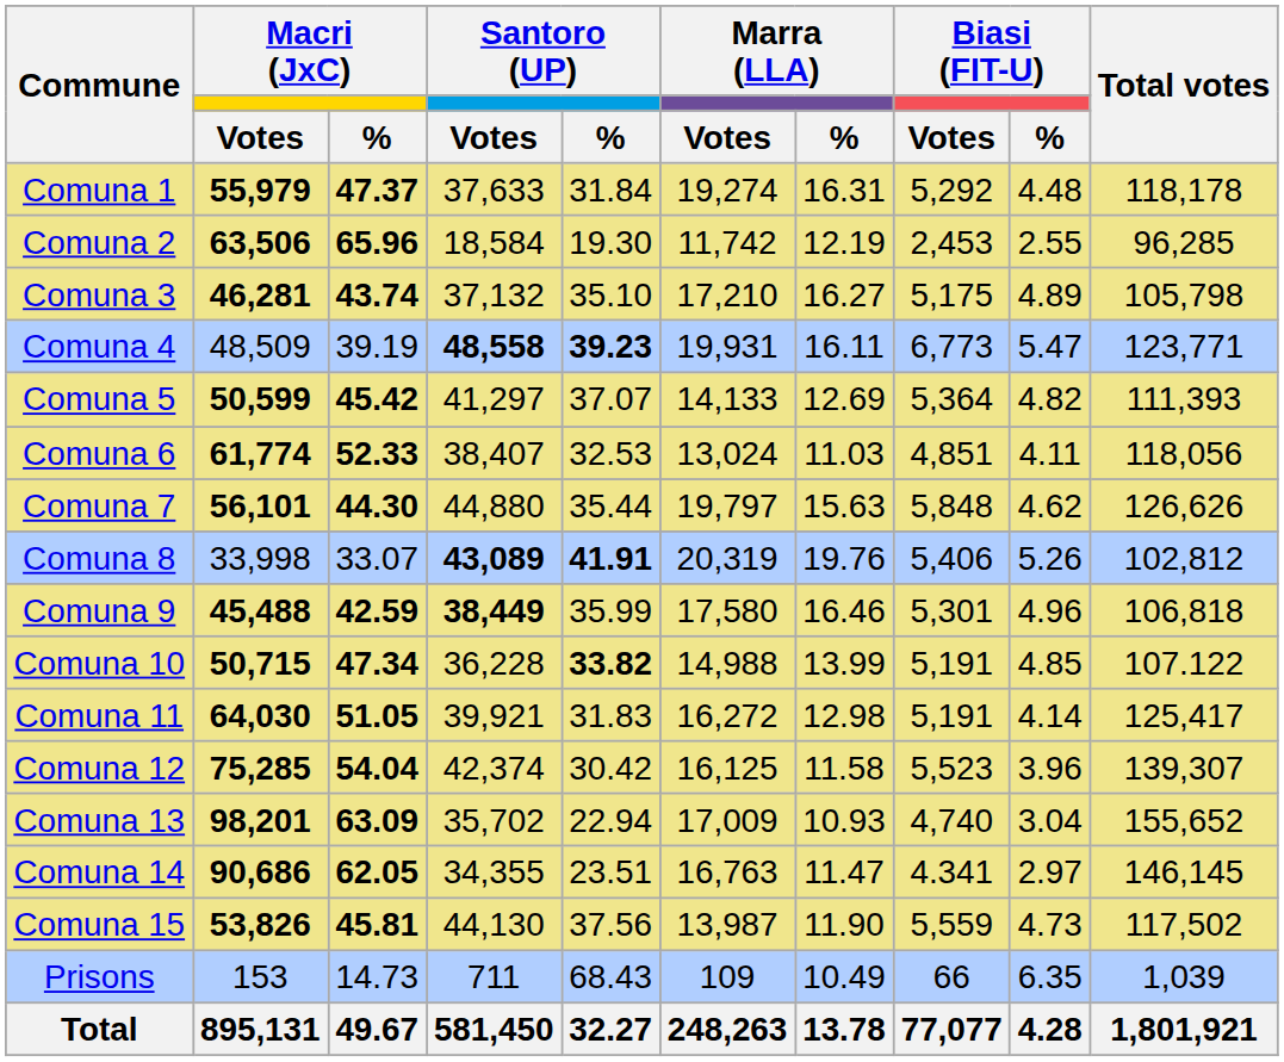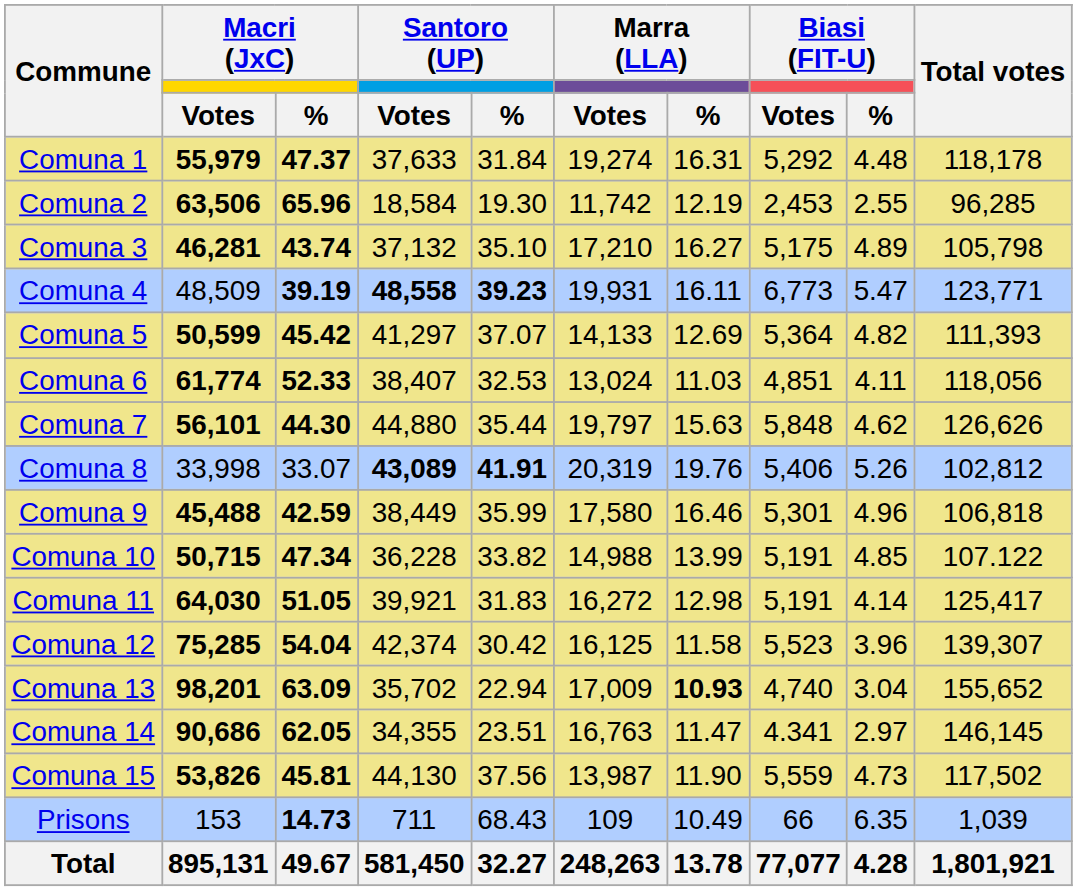Comuna 4 | Macri (JxC) / %: normal -> bold
Comuna 9 | Santoro (UP) / Votes: bold -> normal
Comuna 10 | Santoro (UP) / %: bold -> normal
Comuna 13 | Marra (LLA) / %: normal -> bold
Prisons | Macri (JxC) / %: normal -> bold
